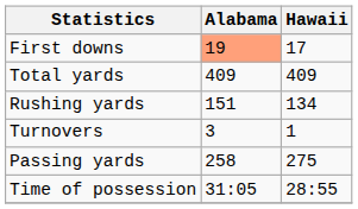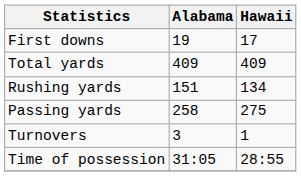First downs | Alabama: lightsalmon background -> no background
rows swapped: Passing yards <-> Turnovers
